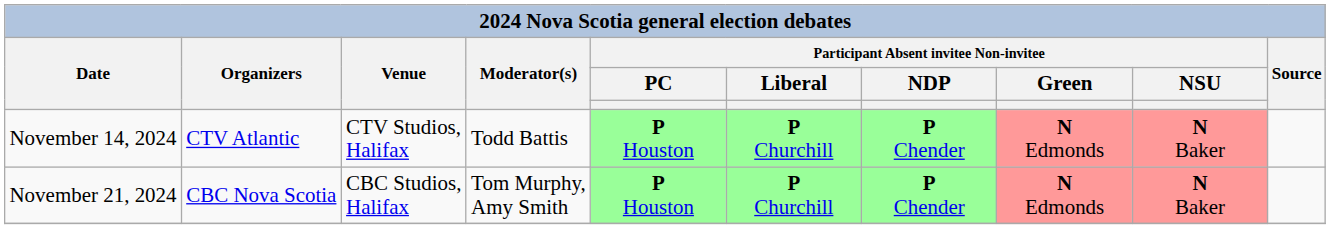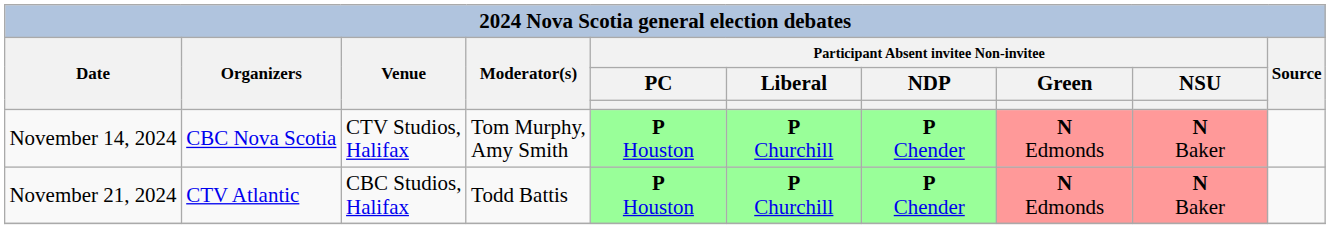November 14, 2024 | Organizers: CTV Atlantic -> CBC Nova Scotia
November 14, 2024 | Moderator(s): Todd Battis -> Tom Murphy, Amy Smith
November 21, 2024 | Organizers: CBC Nova Scotia -> CTV Atlantic
November 21, 2024 | Moderator(s): Tom Murphy, Amy Smith -> Todd Battis
